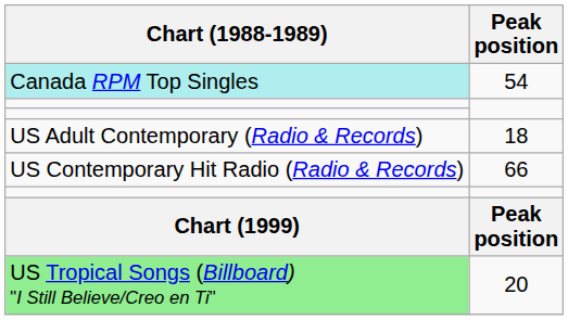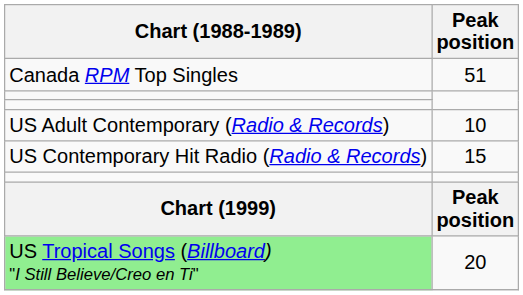row 2 | Chart (1988-1989): paleturquoise background -> no background
row 2 | Peak position: 54 -> 51
row 5 | Peak position: 18 -> 10
row 6 | Peak position: 66 -> 15
